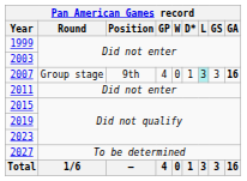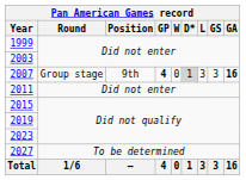2007 | Pan American Games record / GP: normal -> bold
2007 | Pan American Games record / D*: no background -> lightgrey background
2007 | Pan American Games record / L: paleturquoise background -> no background
